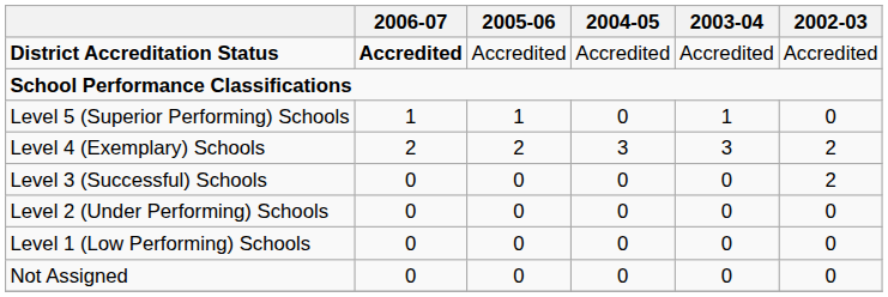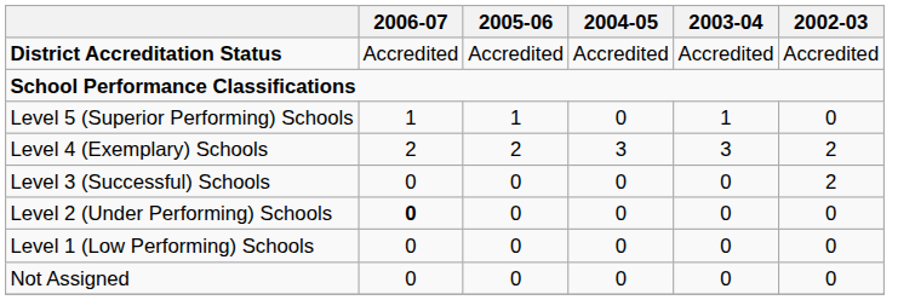District Accreditation Status | 2006-07: bold -> normal
Level 2 (Under Performing) Schools | 2006-07: normal -> bold
